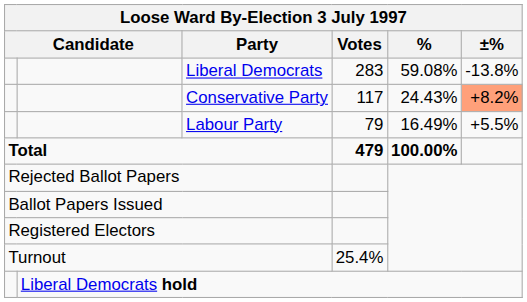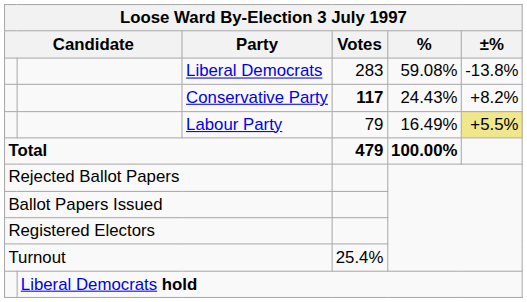Conservative Party | Loose Ward By-Election 3 July 1997 / Votes: normal -> bold
Conservative Party | Loose Ward By-Election 3 July 1997 / ±%: lightsalmon background -> no background
Labour Party | Loose Ward By-Election 3 July 1997 / ±%: no background -> khaki background
